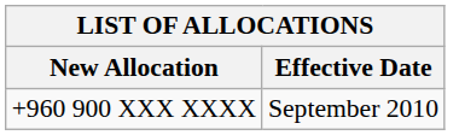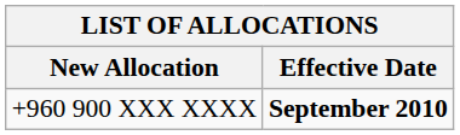+960 900 XXX XXXX | Effective Date: normal -> bold
